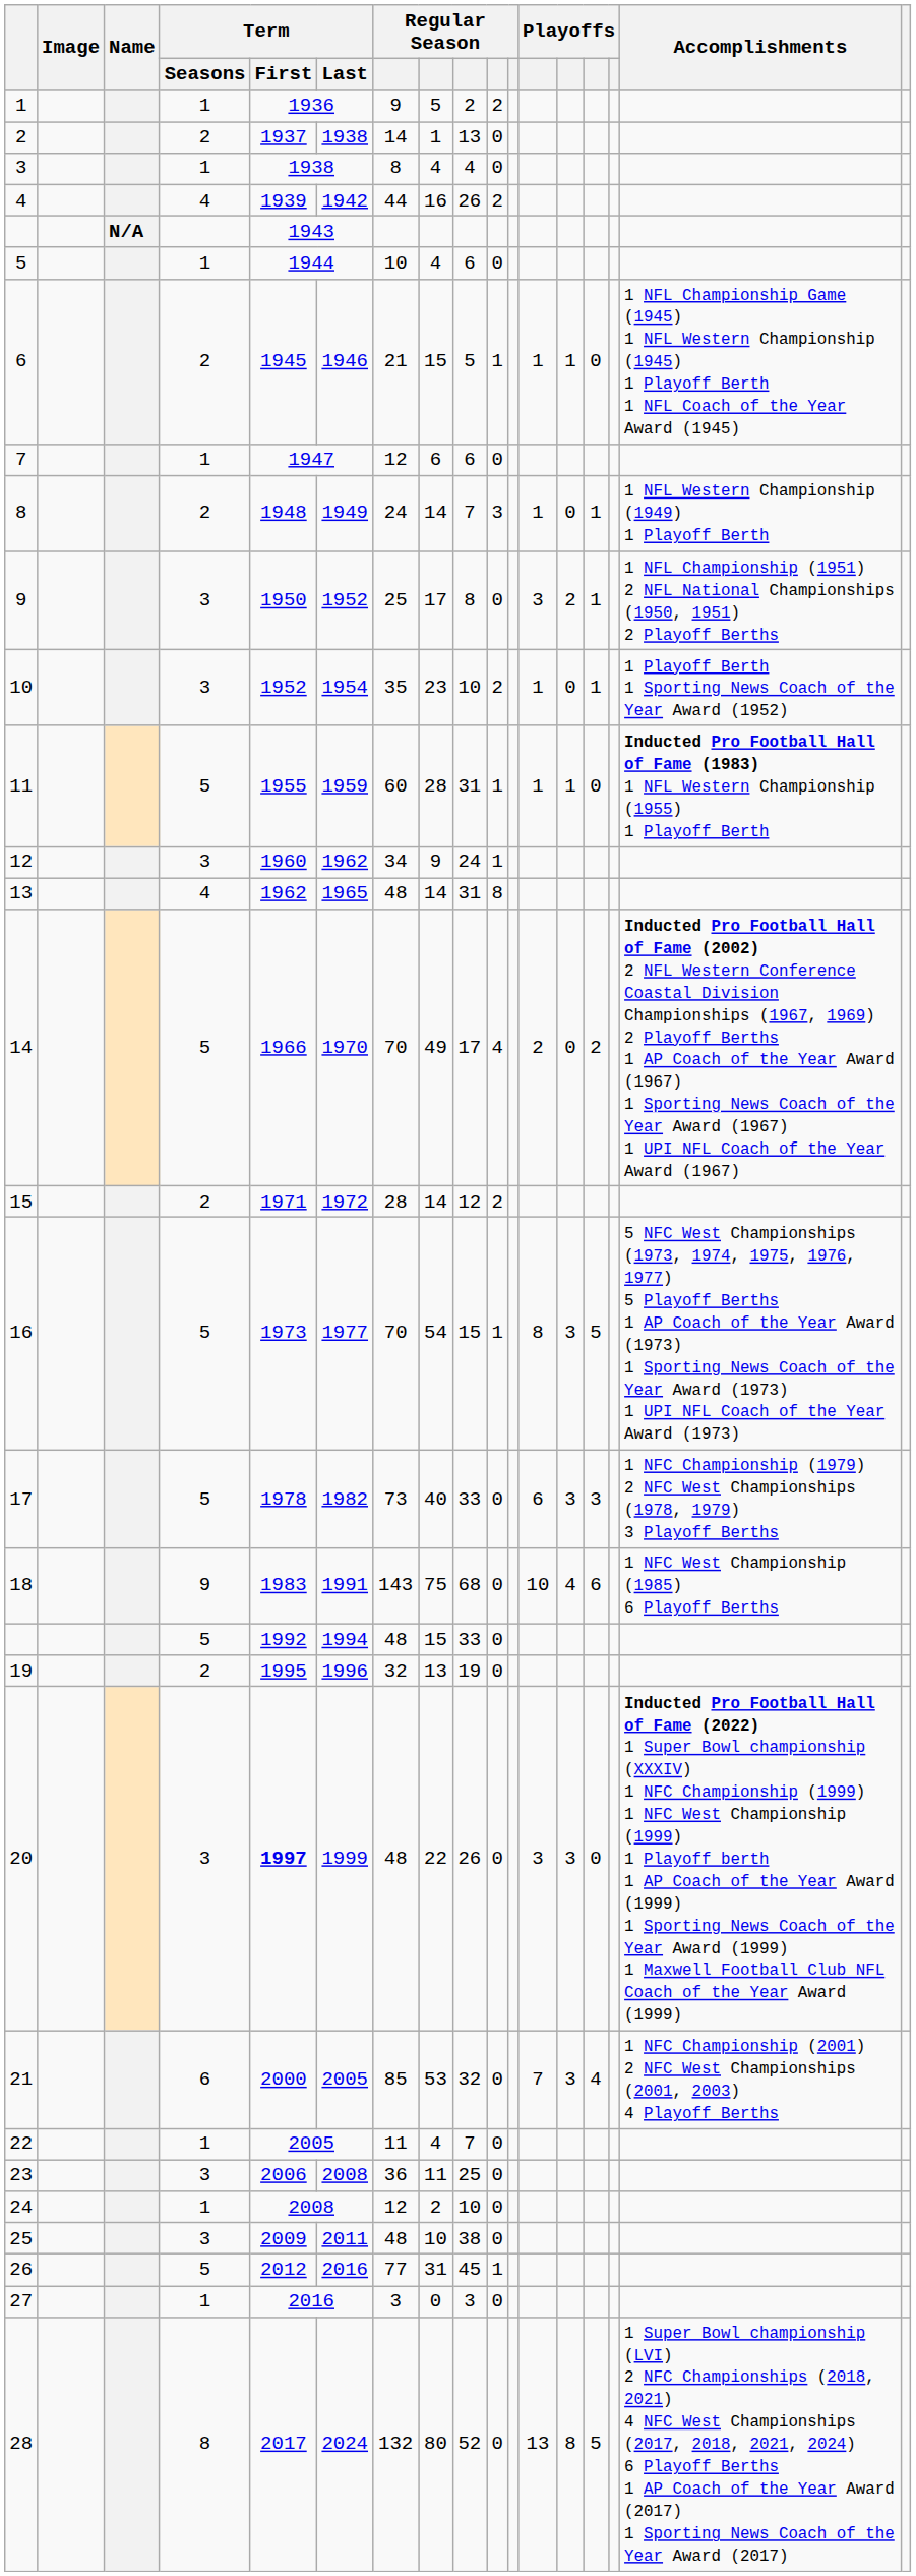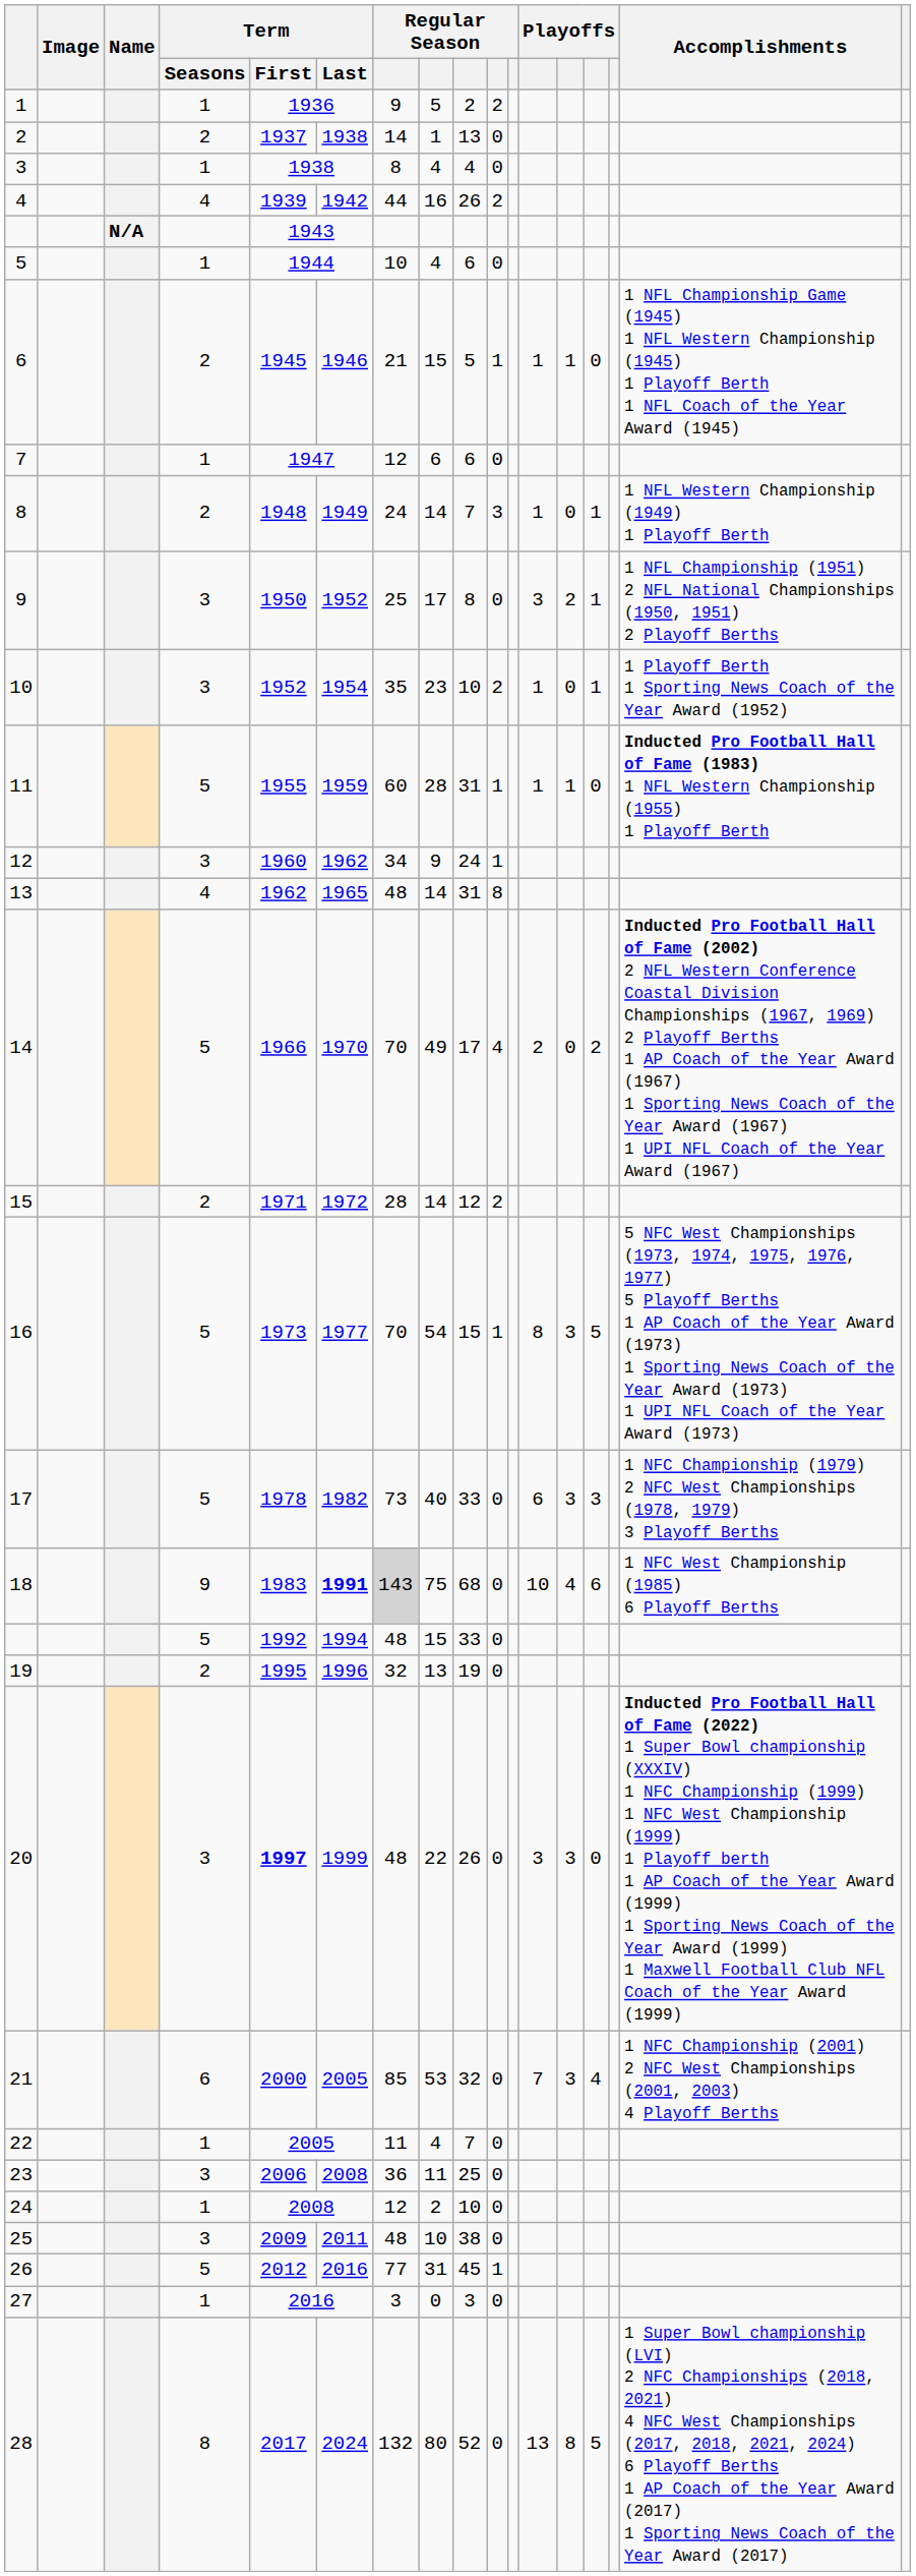18 | Term / Last: normal -> bold
18 | column 7: no background -> lightgrey background
